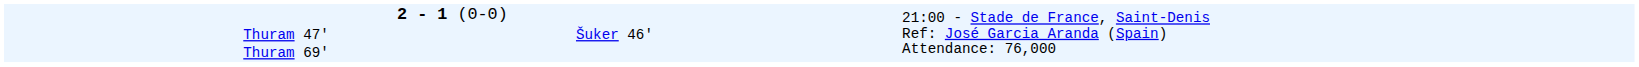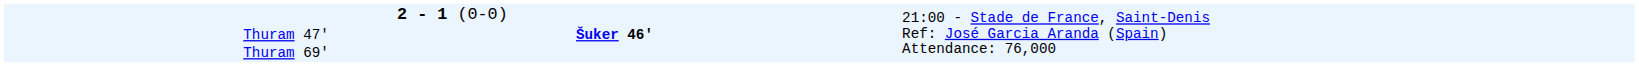Thuram 47' | column 3: normal -> bold
